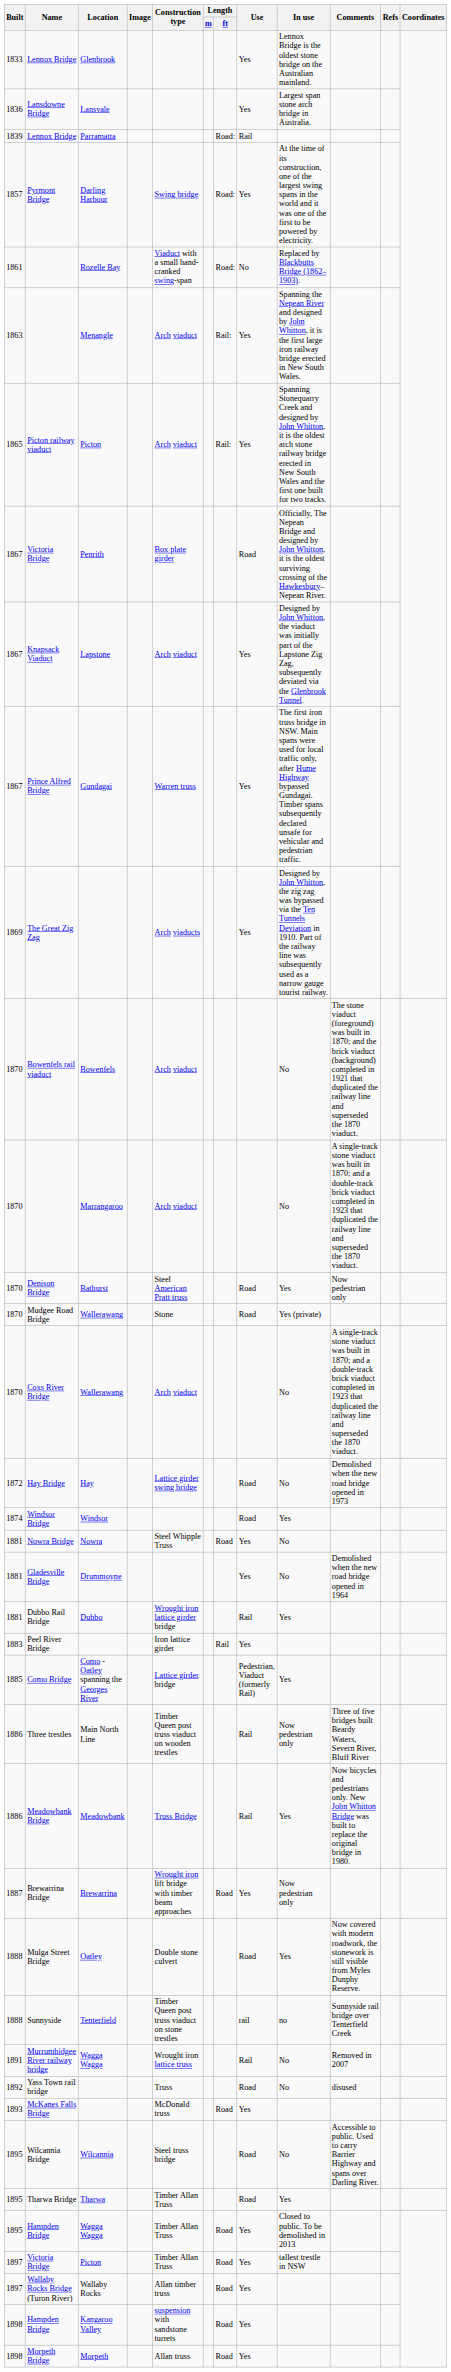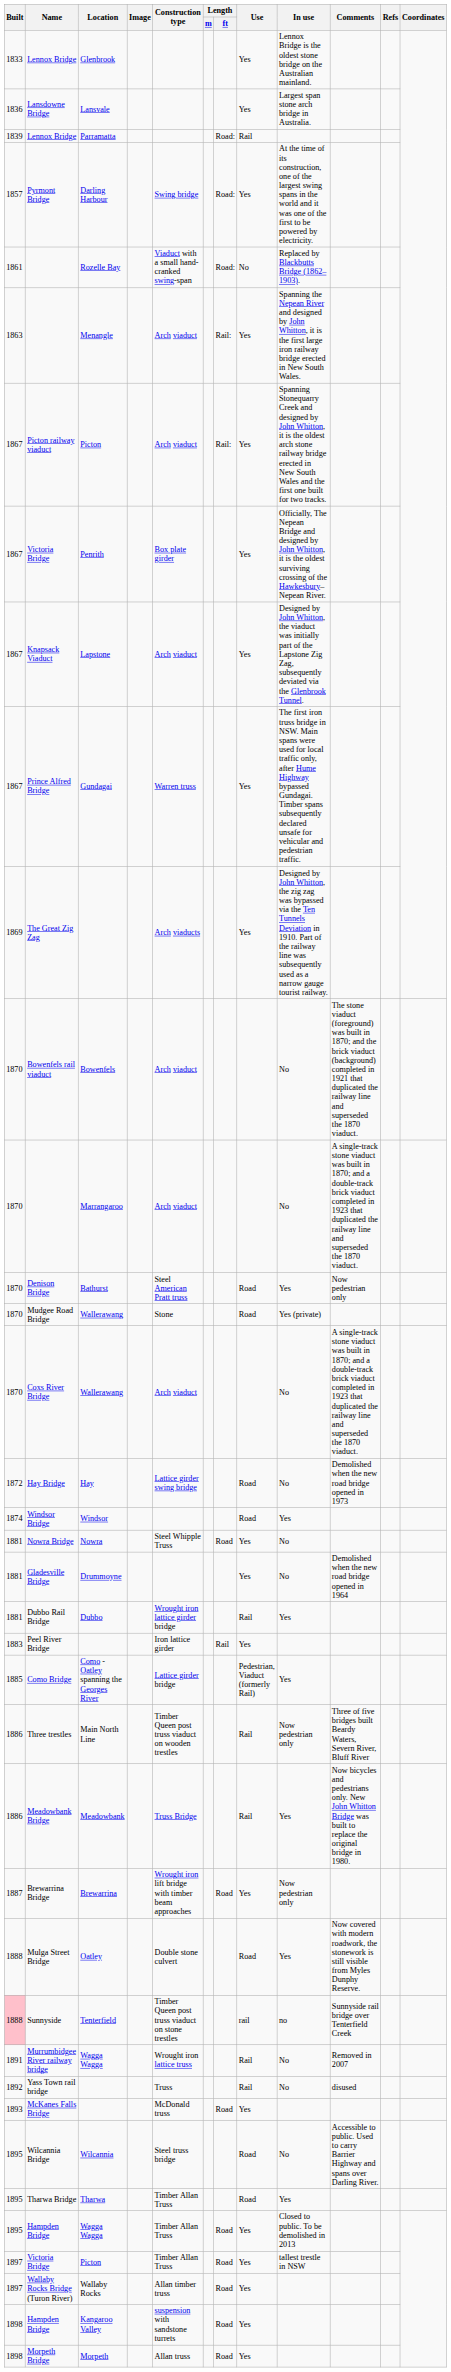Picton railway viaduct | Built: 1865 -> 1867
Victoria Bridge / Penrith | Use: Road -> Yes
Sunnyside | Built: no background -> pink background
Yass Town rail bridge | Use: Road -> Rail
